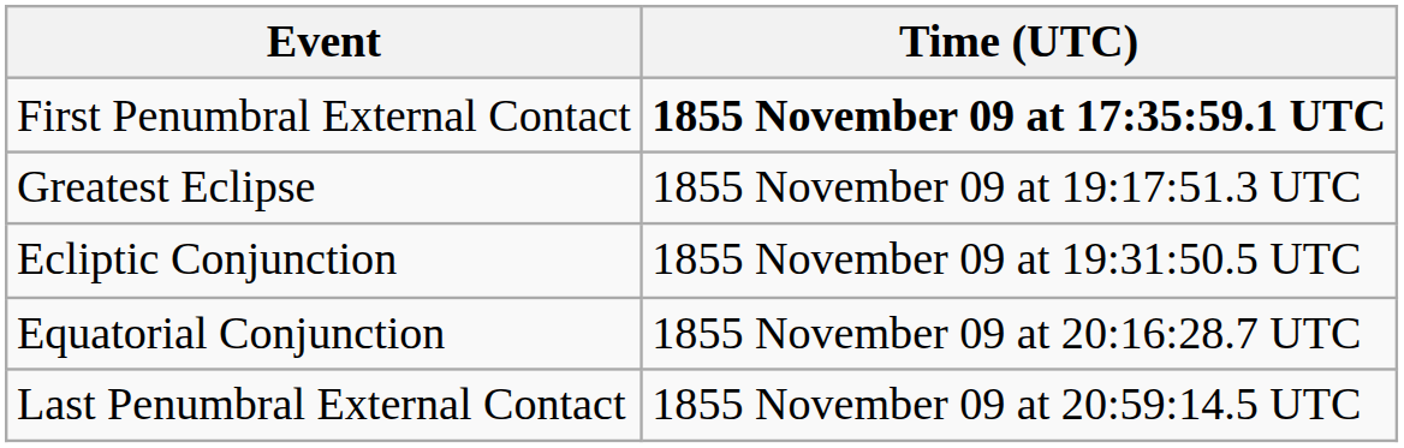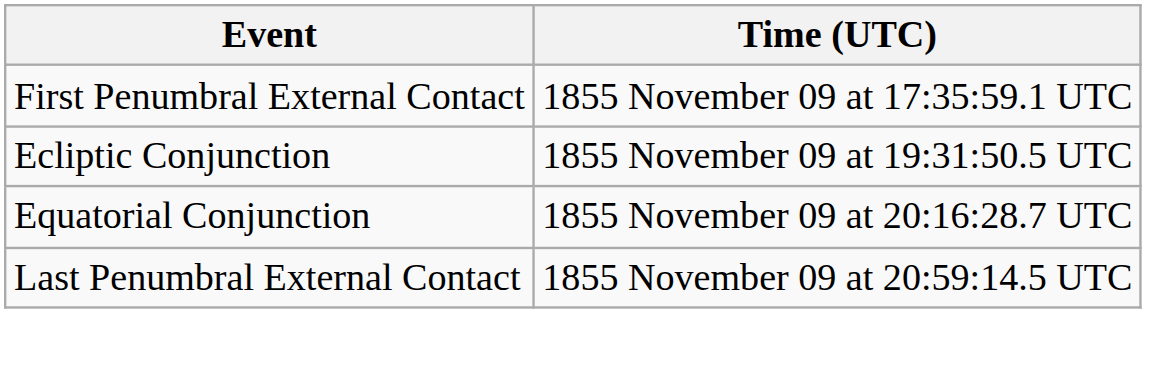First Penumbral External Contact | Time (UTC): bold -> normal
- row: Greatest Eclipse | 1855 November 09 at 19:17:51.3 UTC
